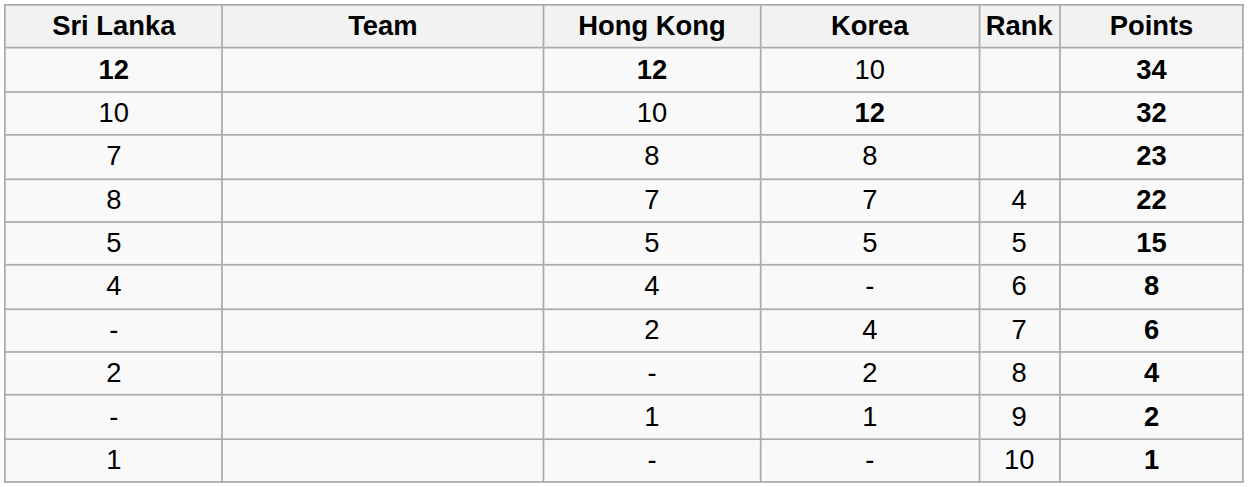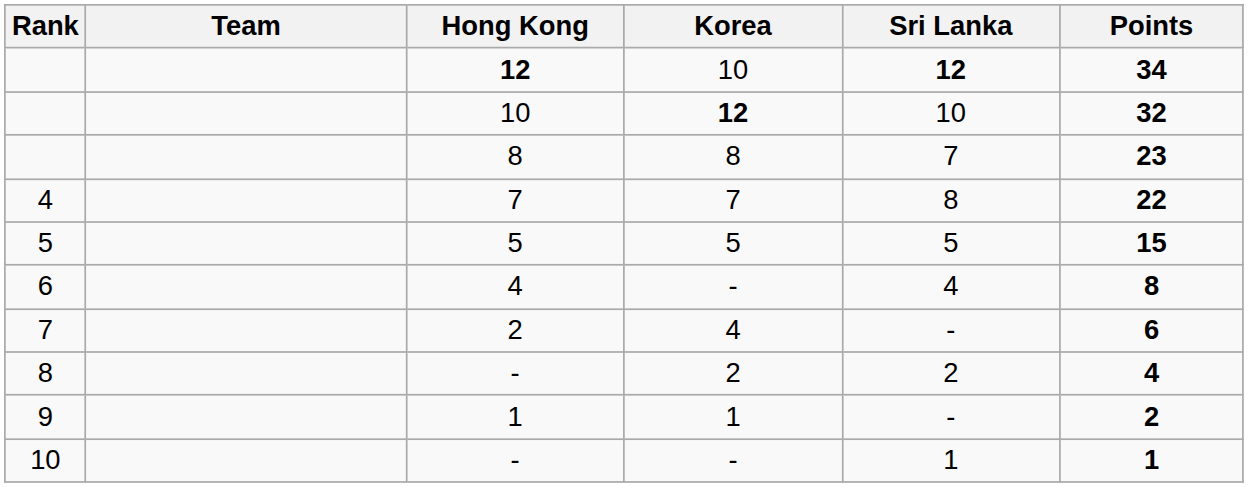columns swapped: Rank <-> Sri Lanka
